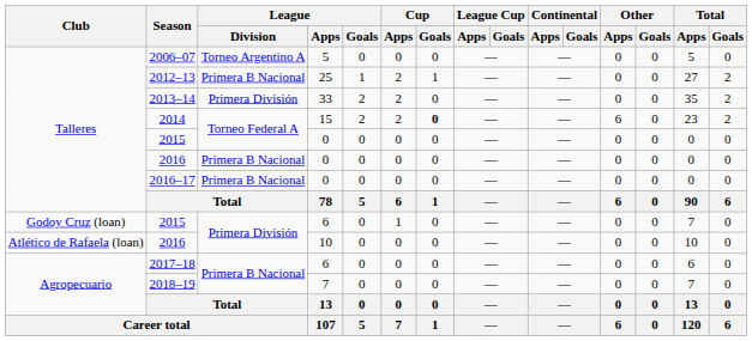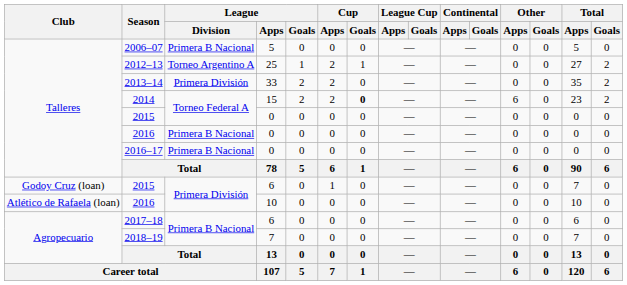2006–07 | League / Division: Torneo Argentino A -> Primera B Nacional
2012–13 | League / Division: Primera B Nacional -> Torneo Argentino A
